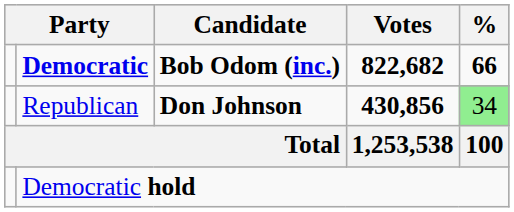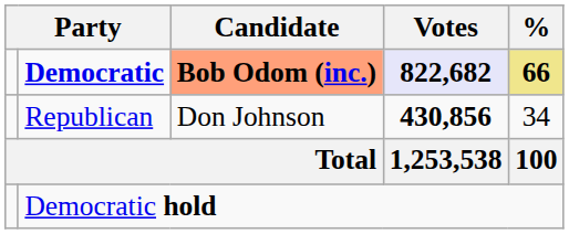Democratic | Candidate: no background -> lightsalmon background
Democratic | Votes: no background -> lavender background
Democratic | %: no background -> khaki background
Republican | Candidate: bold -> normal
Republican | %: lightgreen background -> no background
